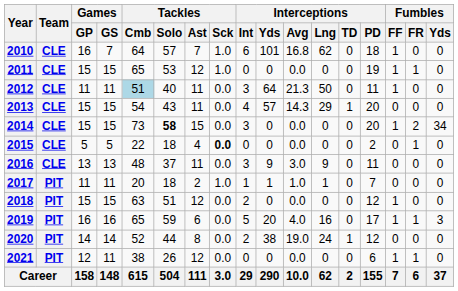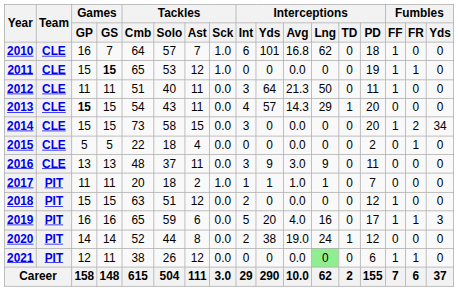2011 | Games / GS: normal -> bold
2012 | Tackles / Cmb: lightblue background -> no background
2013 | Games / GP: normal -> bold
2014 | Tackles / Solo: bold -> normal
2015 | Tackles / Sck: bold -> normal
2021 | Interceptions / Lng: no background -> lightgreen background
